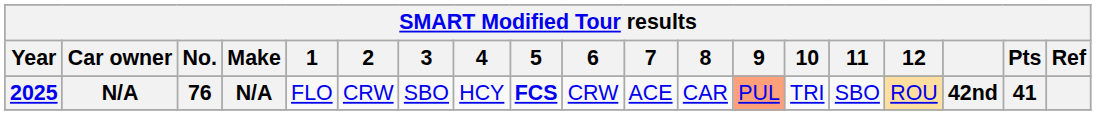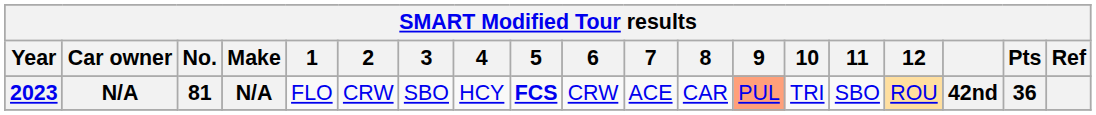row 3 | Year: 2025 -> 2023
row 3 | No.: 76 -> 81
row 3 | Pts: 41 -> 36
